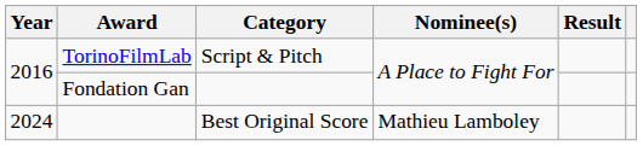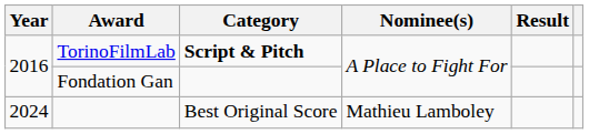TorinoFilmLab | Category: normal -> bold
